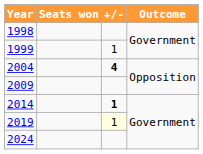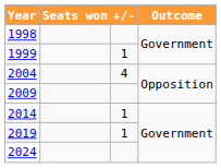2004 | +/-: bold -> normal
2014 | +/-: bold -> normal
2019 | +/-: lightyellow background -> no background
